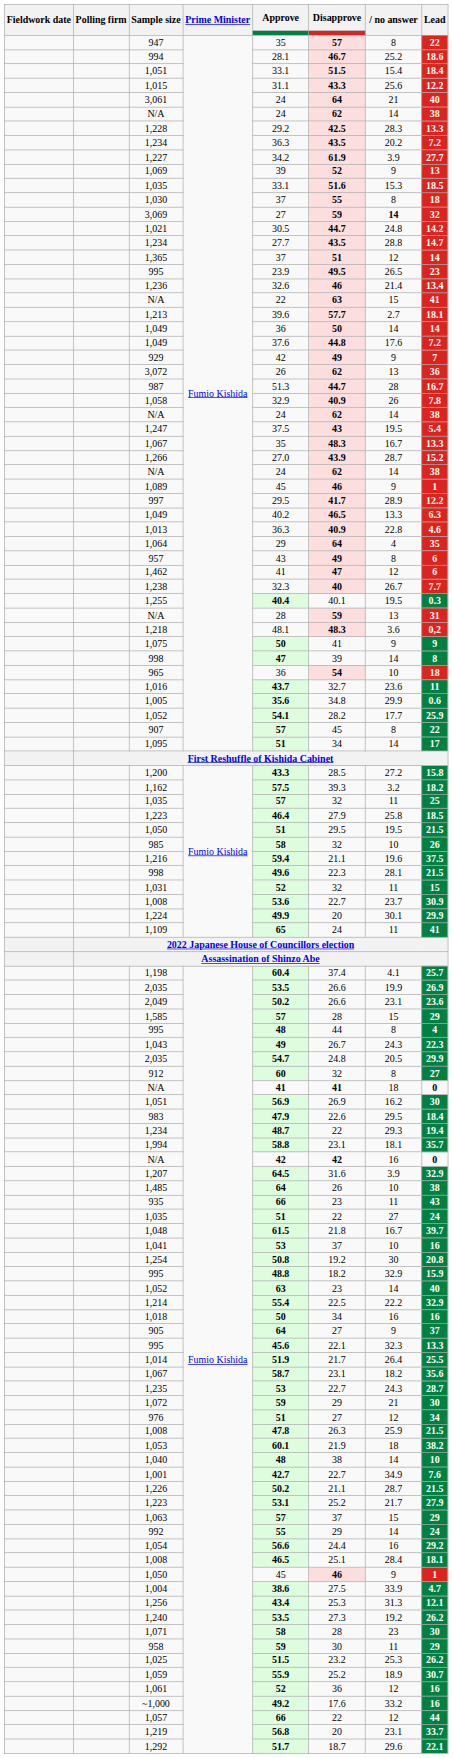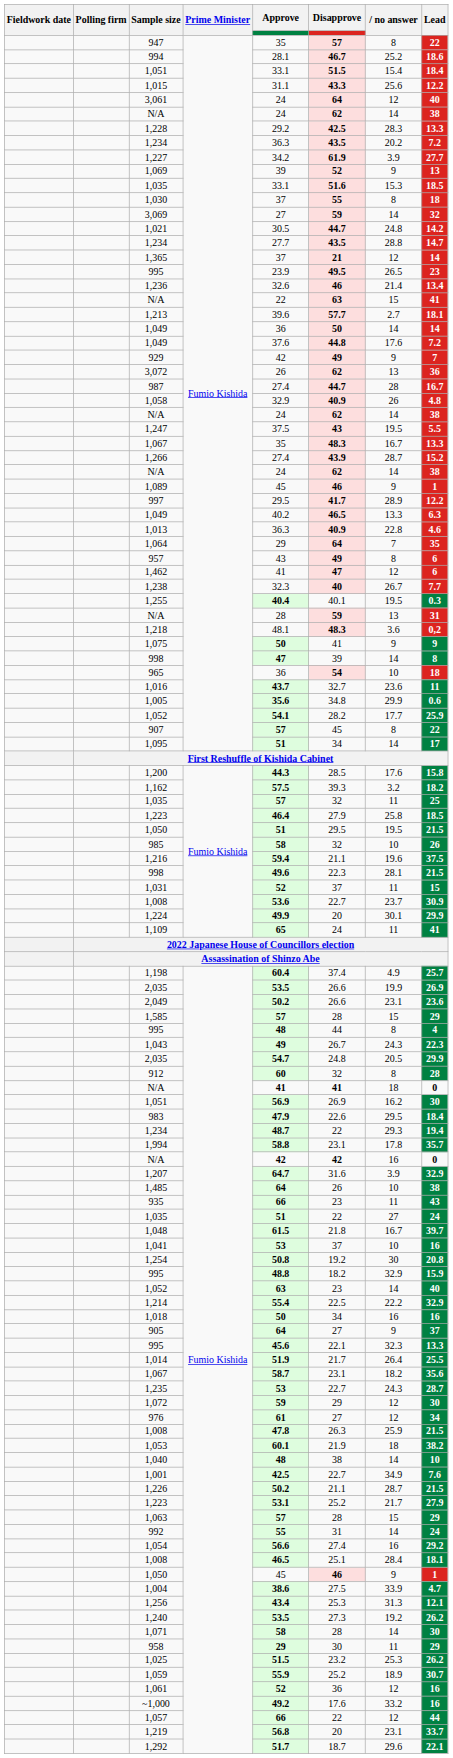3,061 | no answer: 21 -> 12
3,069 | no answer: bold -> normal
1,365 | Disapprove: 51 -> 21
987 | Approve: 51.3 -> 27.4
1,058 | Lead: 7.8 -> 4.8
1,247 | Lead: 5.4 -> 5.5
1,266 | Approve: 27.0 -> 27.4
1,064 | no answer: 4 -> 7
1,200 | Approve: 43.3 -> 44.3
1,200 | no answer: 27.2 -> 17.6
1,031 | Disapprove: 32 -> 37
1,198 | no answer: 4.1 -> 4.9
912 | Lead: 27 -> 28
1,994 | no answer: 18.1 -> 17.8
1,207 | Approve: 64.5 -> 64.7
1,072 | no answer: 21 -> 12
976 | Approve: 51 -> 61
1,001 | Approve: 42.7 -> 42.5
1,063 | Disapprove: 37 -> 28
992 | Disapprove: 29 -> 31
1,054 | Disapprove: 24.4 -> 27.4
1,071 | no answer: 23 -> 14
958 | Approve: 59 -> 29
